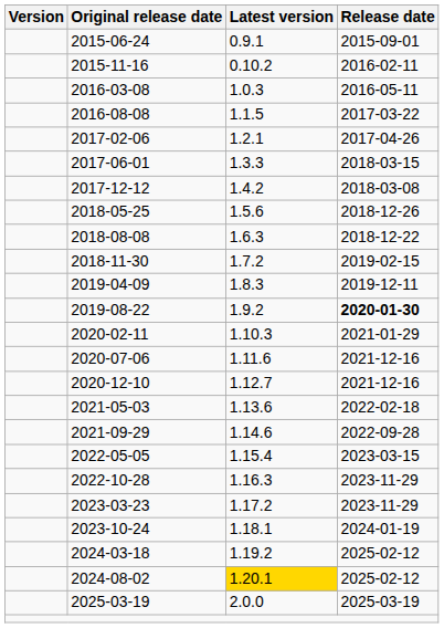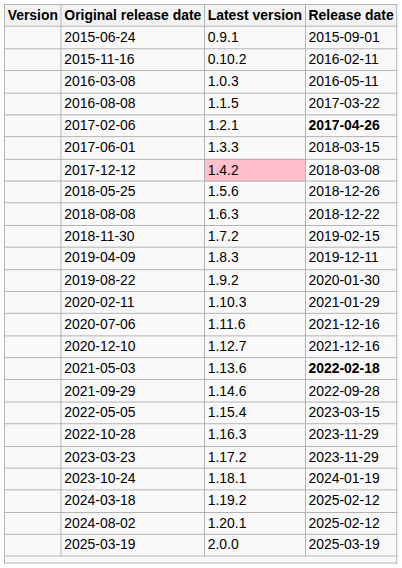2017-02-06 | Release date: normal -> bold
2017-12-12 | Latest version: no background -> pink background
2019-08-22 | Release date: bold -> normal
2021-05-03 | Release date: normal -> bold
2024-08-02 | Latest version: gold background -> no background
